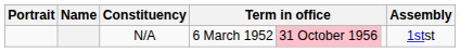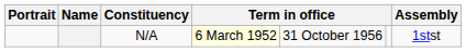N/A | column 4: no background -> lightyellow background
N/A | column 5: pink background -> no background
